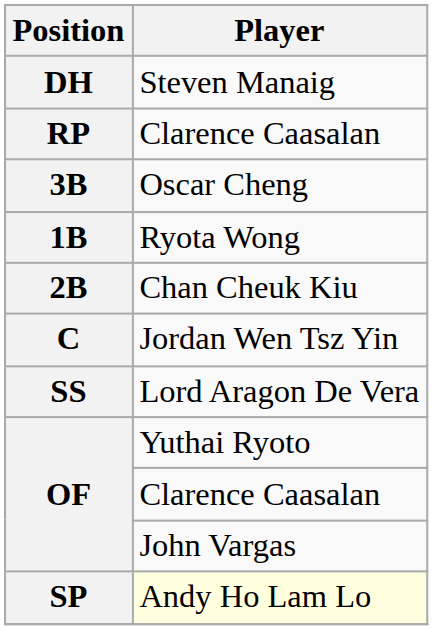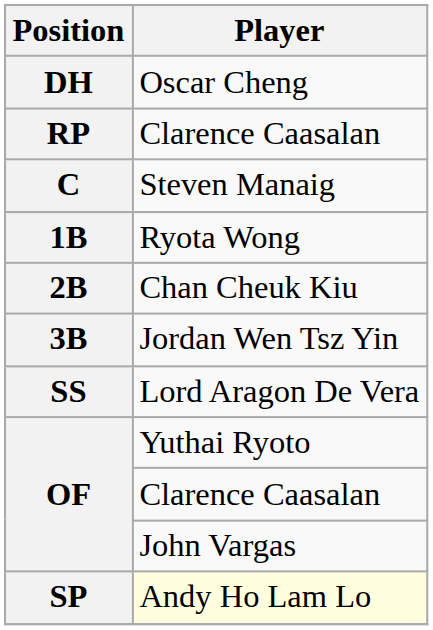row 2 | Player: Steven Manaig -> Oscar Cheng
row 4 | Position: 3B -> C
row 4 | Player: Oscar Cheng -> Steven Manaig
row 7 | Position: C -> 3B
